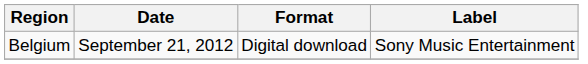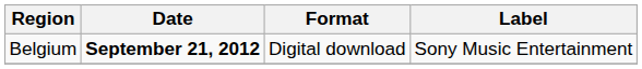Belgium | Date: normal -> bold
